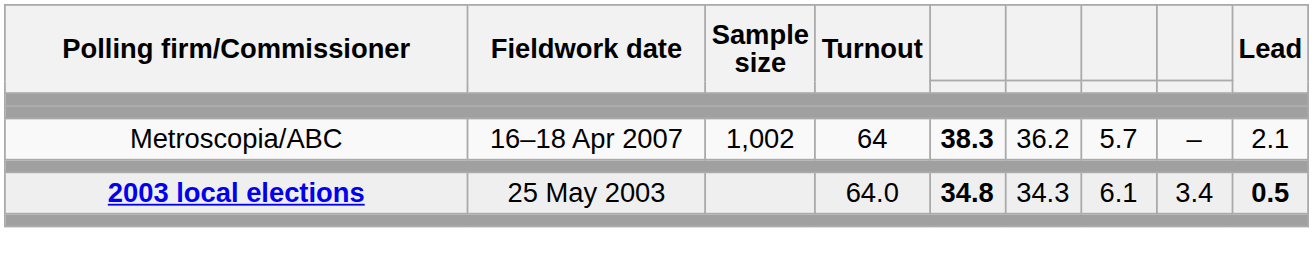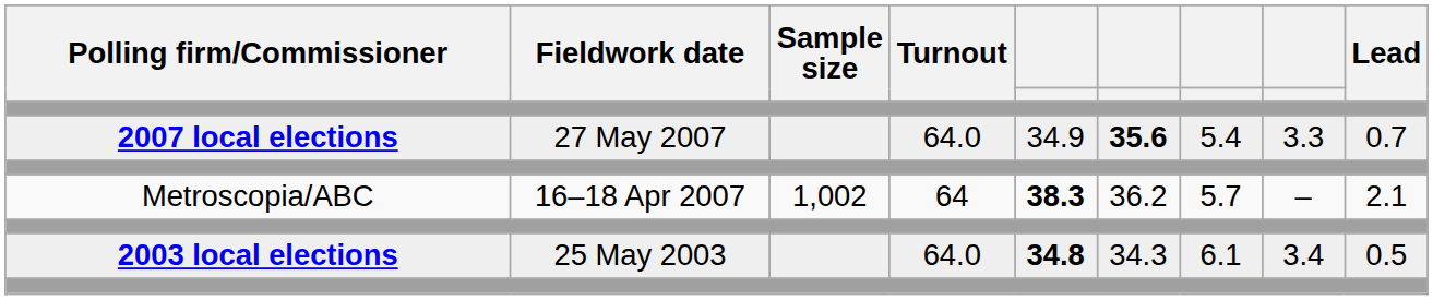+ row: 2007 local elections | 27 May 2007 | 64.0 | 34.9 | 35.6 | 5.4 | 3.3 | 0.7
2003 local elections | Lead: bold -> normal
